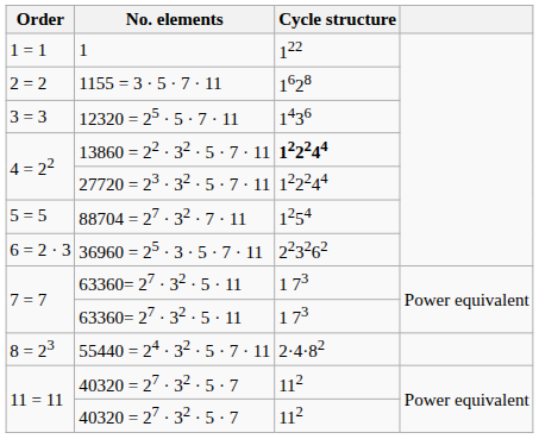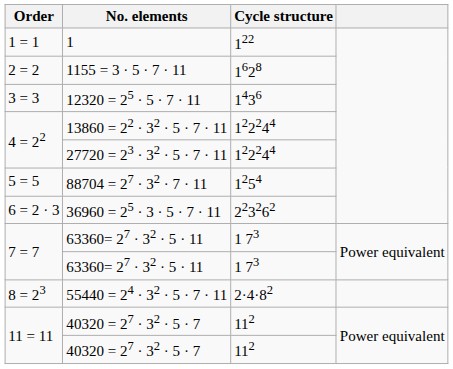13860 = 22 · 32 · 5 · 7 · 11 | Cycle structure: bold -> normal
